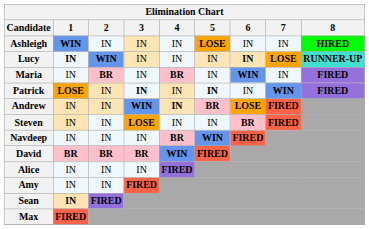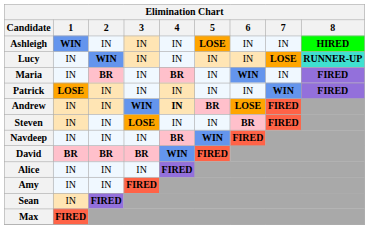Lucy | 1: bold -> normal
Lucy | 6: bold -> normal
Patrick | 3: bold -> normal
Patrick | 5: bold -> normal
Sean | 1: bold -> normal
